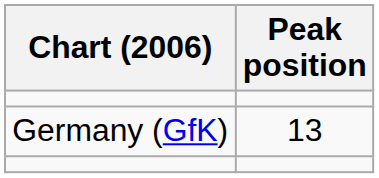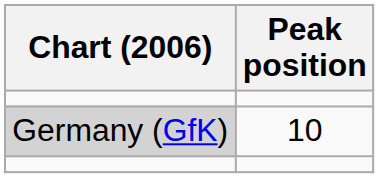row 3 | Chart (2006): no background -> lightgrey background
row 3 | Peak position: 13 -> 10
